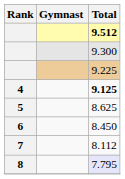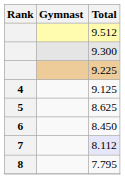9.512 | Total: bold -> normal
9.125 | Total: bold -> normal
8.112 | Total: no background -> lavender background
7.795 | Total: lavender background -> no background
